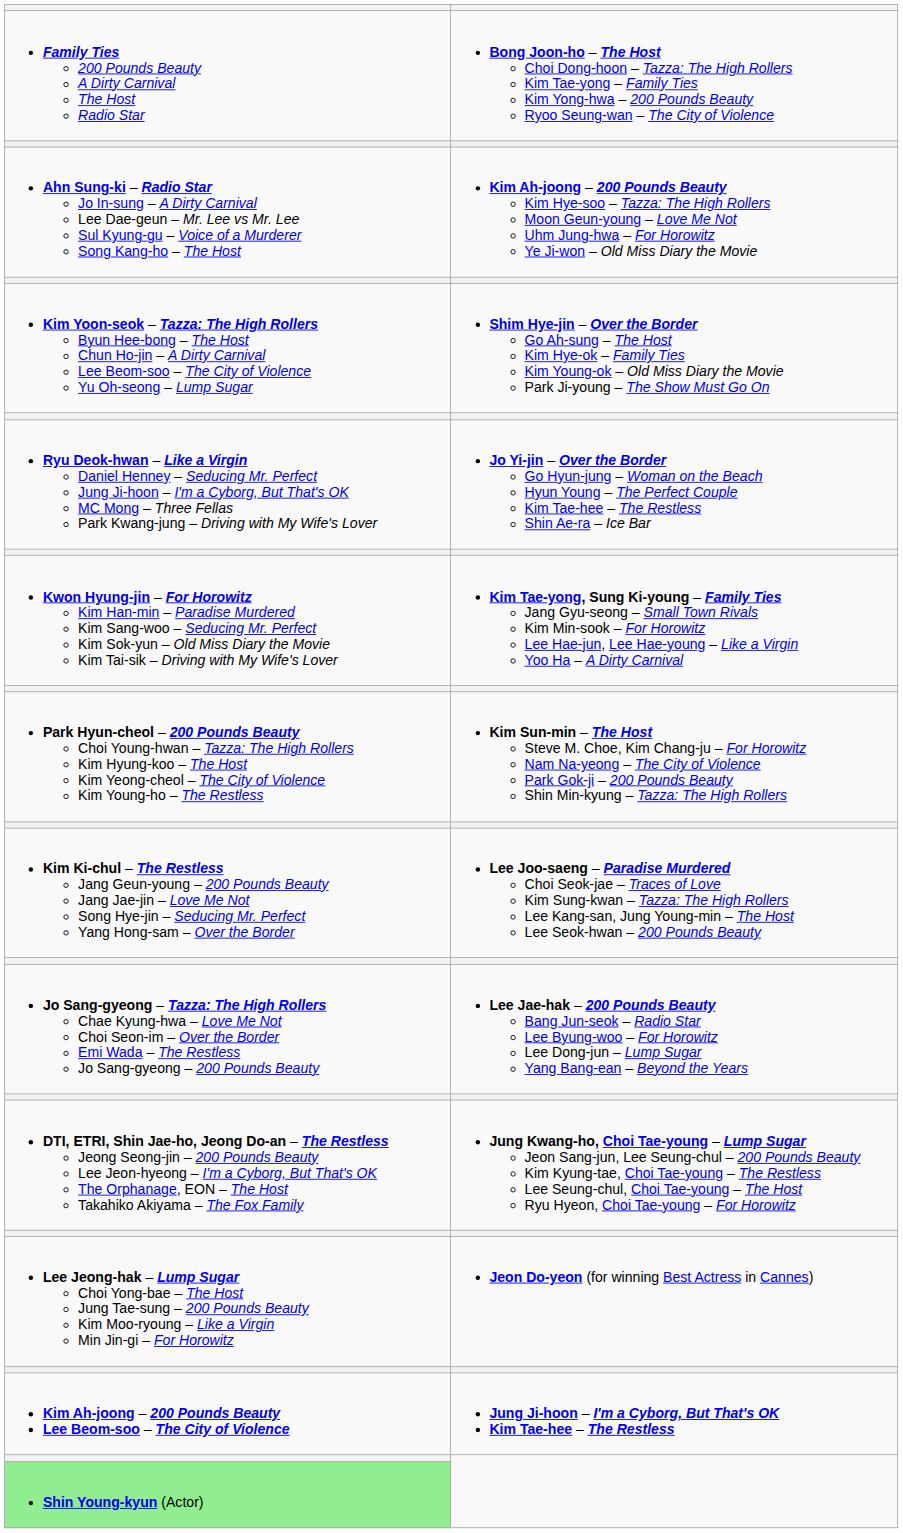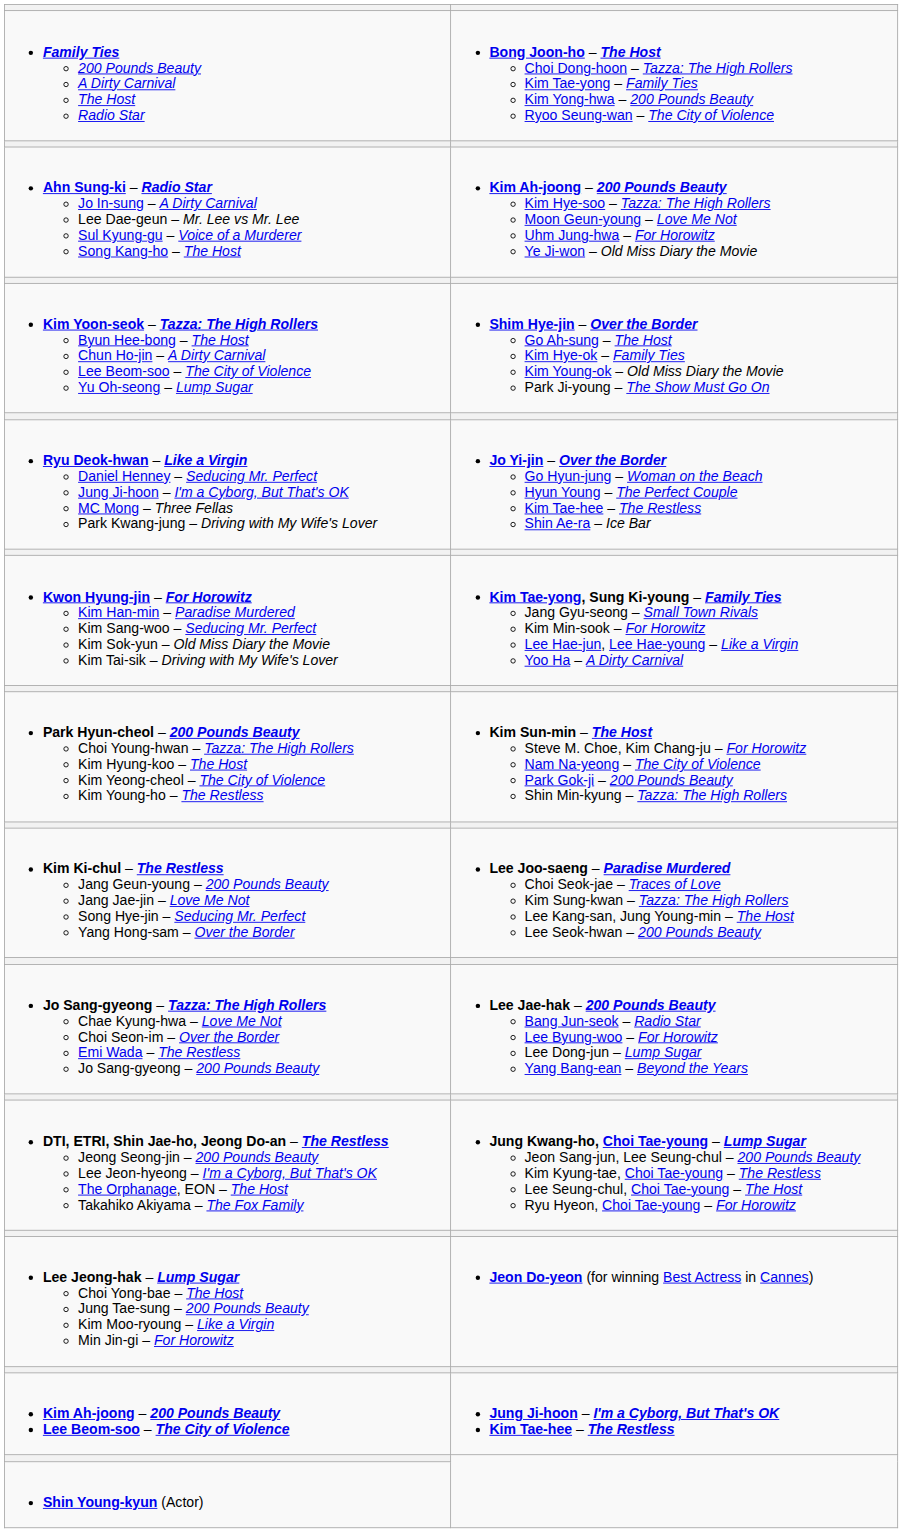Shin Young-kyun (Actor) | column 1: lightgreen background -> no background
